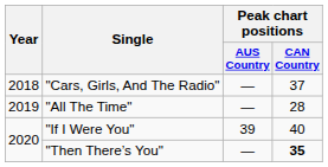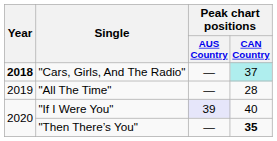"Cars, Girls, And The Radio" | Year: normal -> bold
"Cars, Girls, And The Radio" | Peak chart positions / CAN Country: no background -> paleturquoise background
"If I Were You" | Peak chart positions / AUS Country: no background -> lavender background
